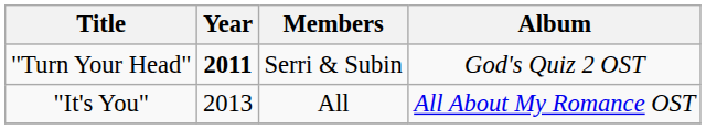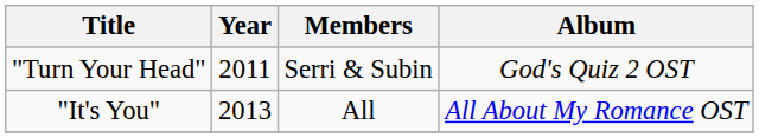"Turn Your Head" | Year: bold -> normal
